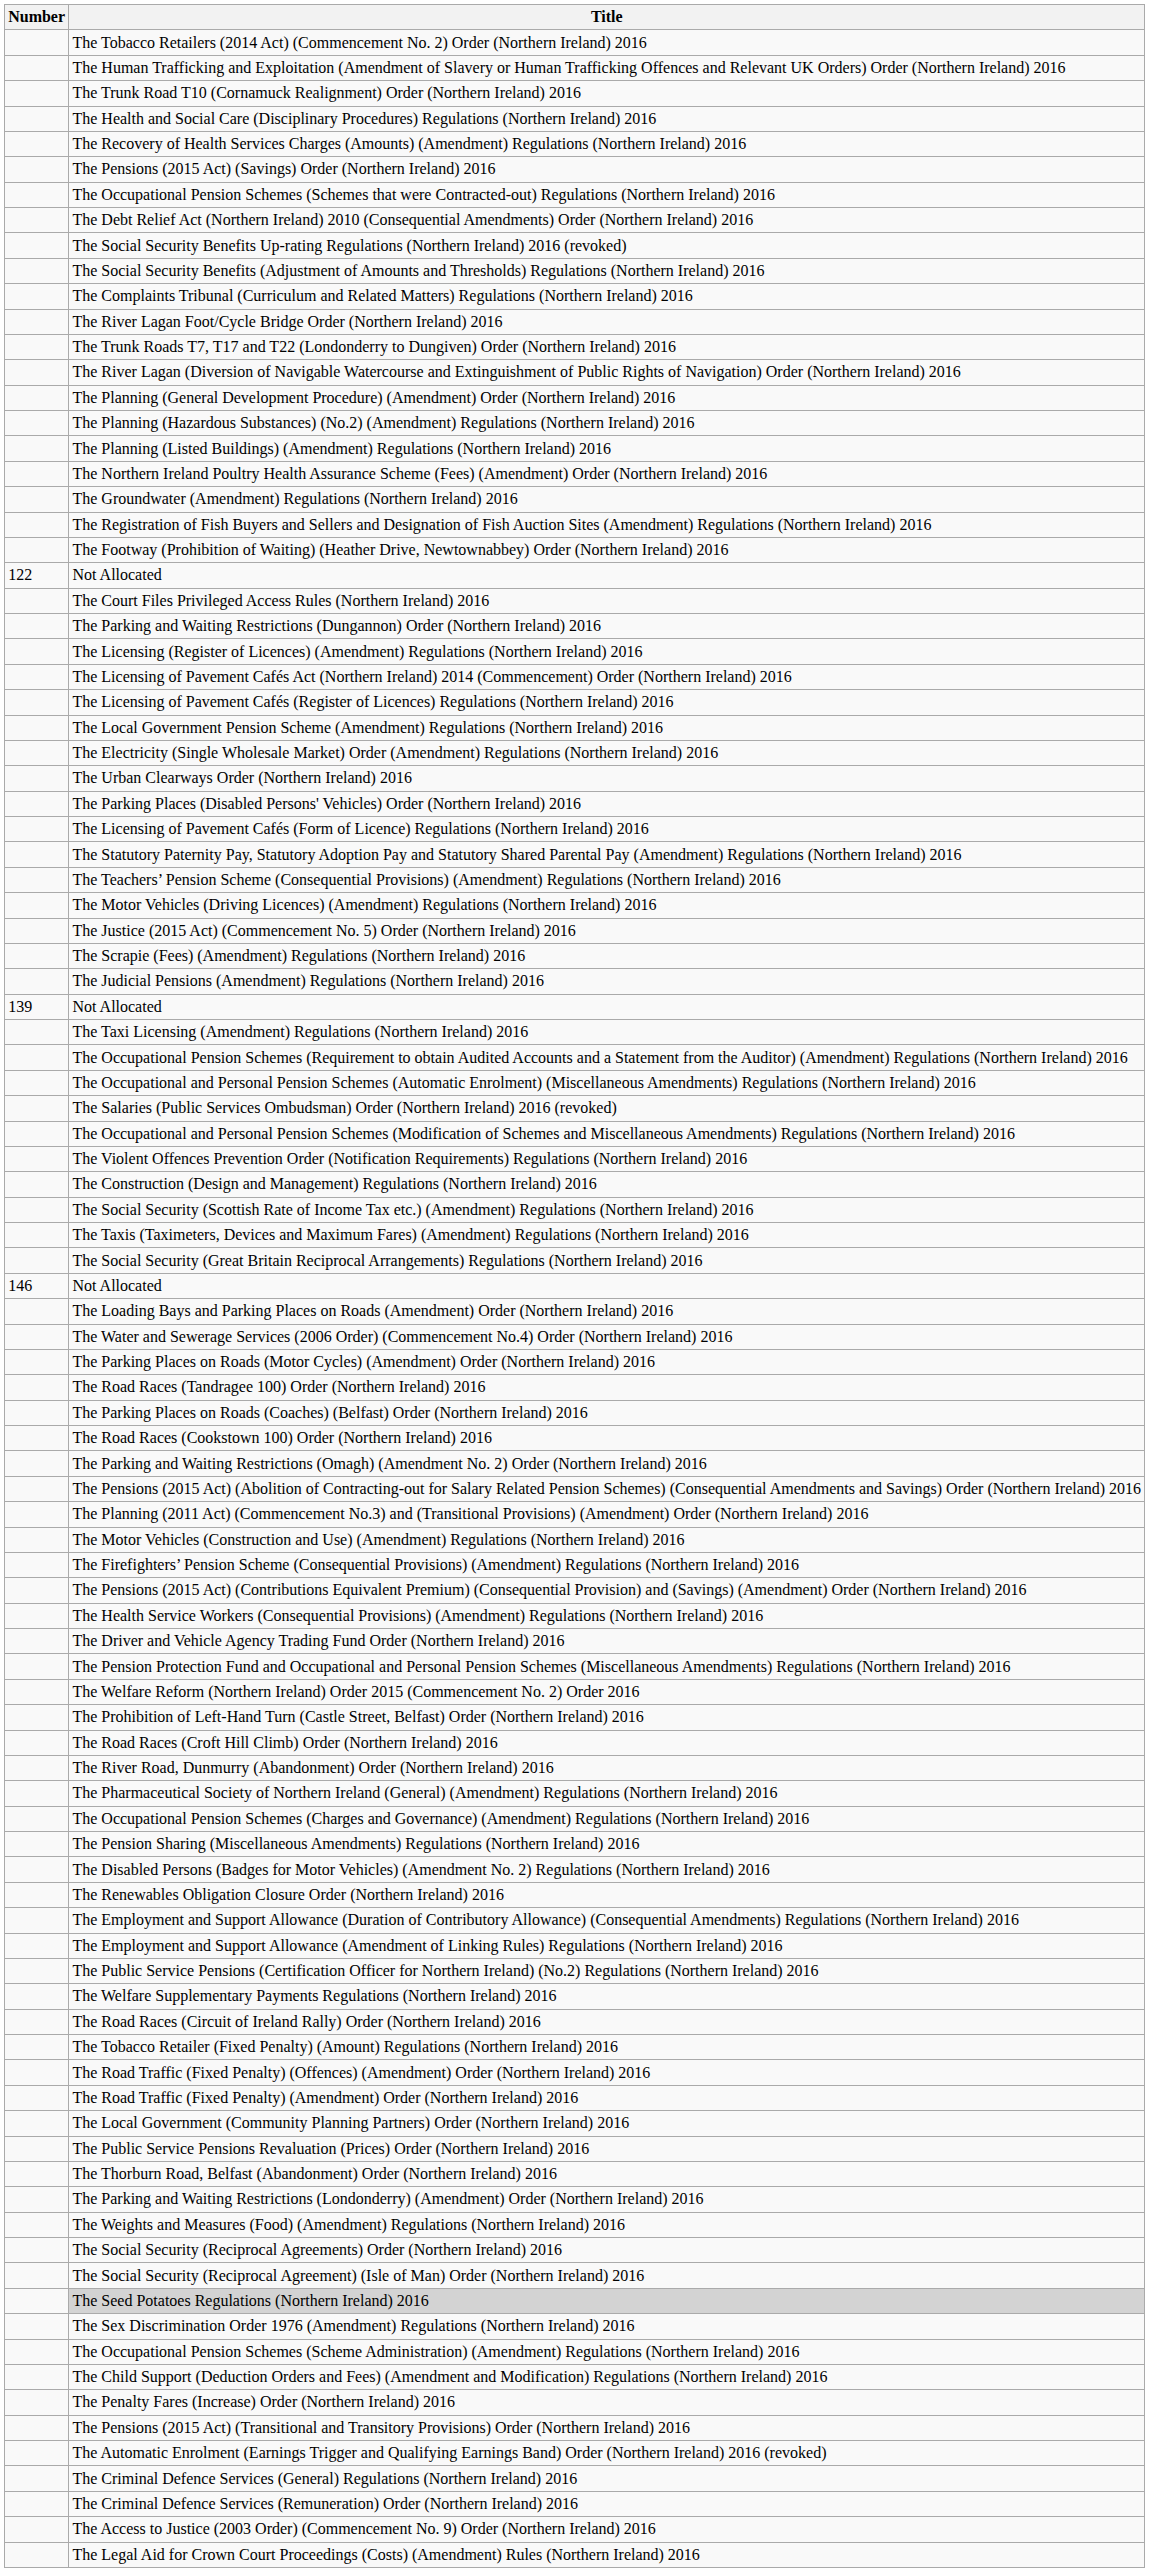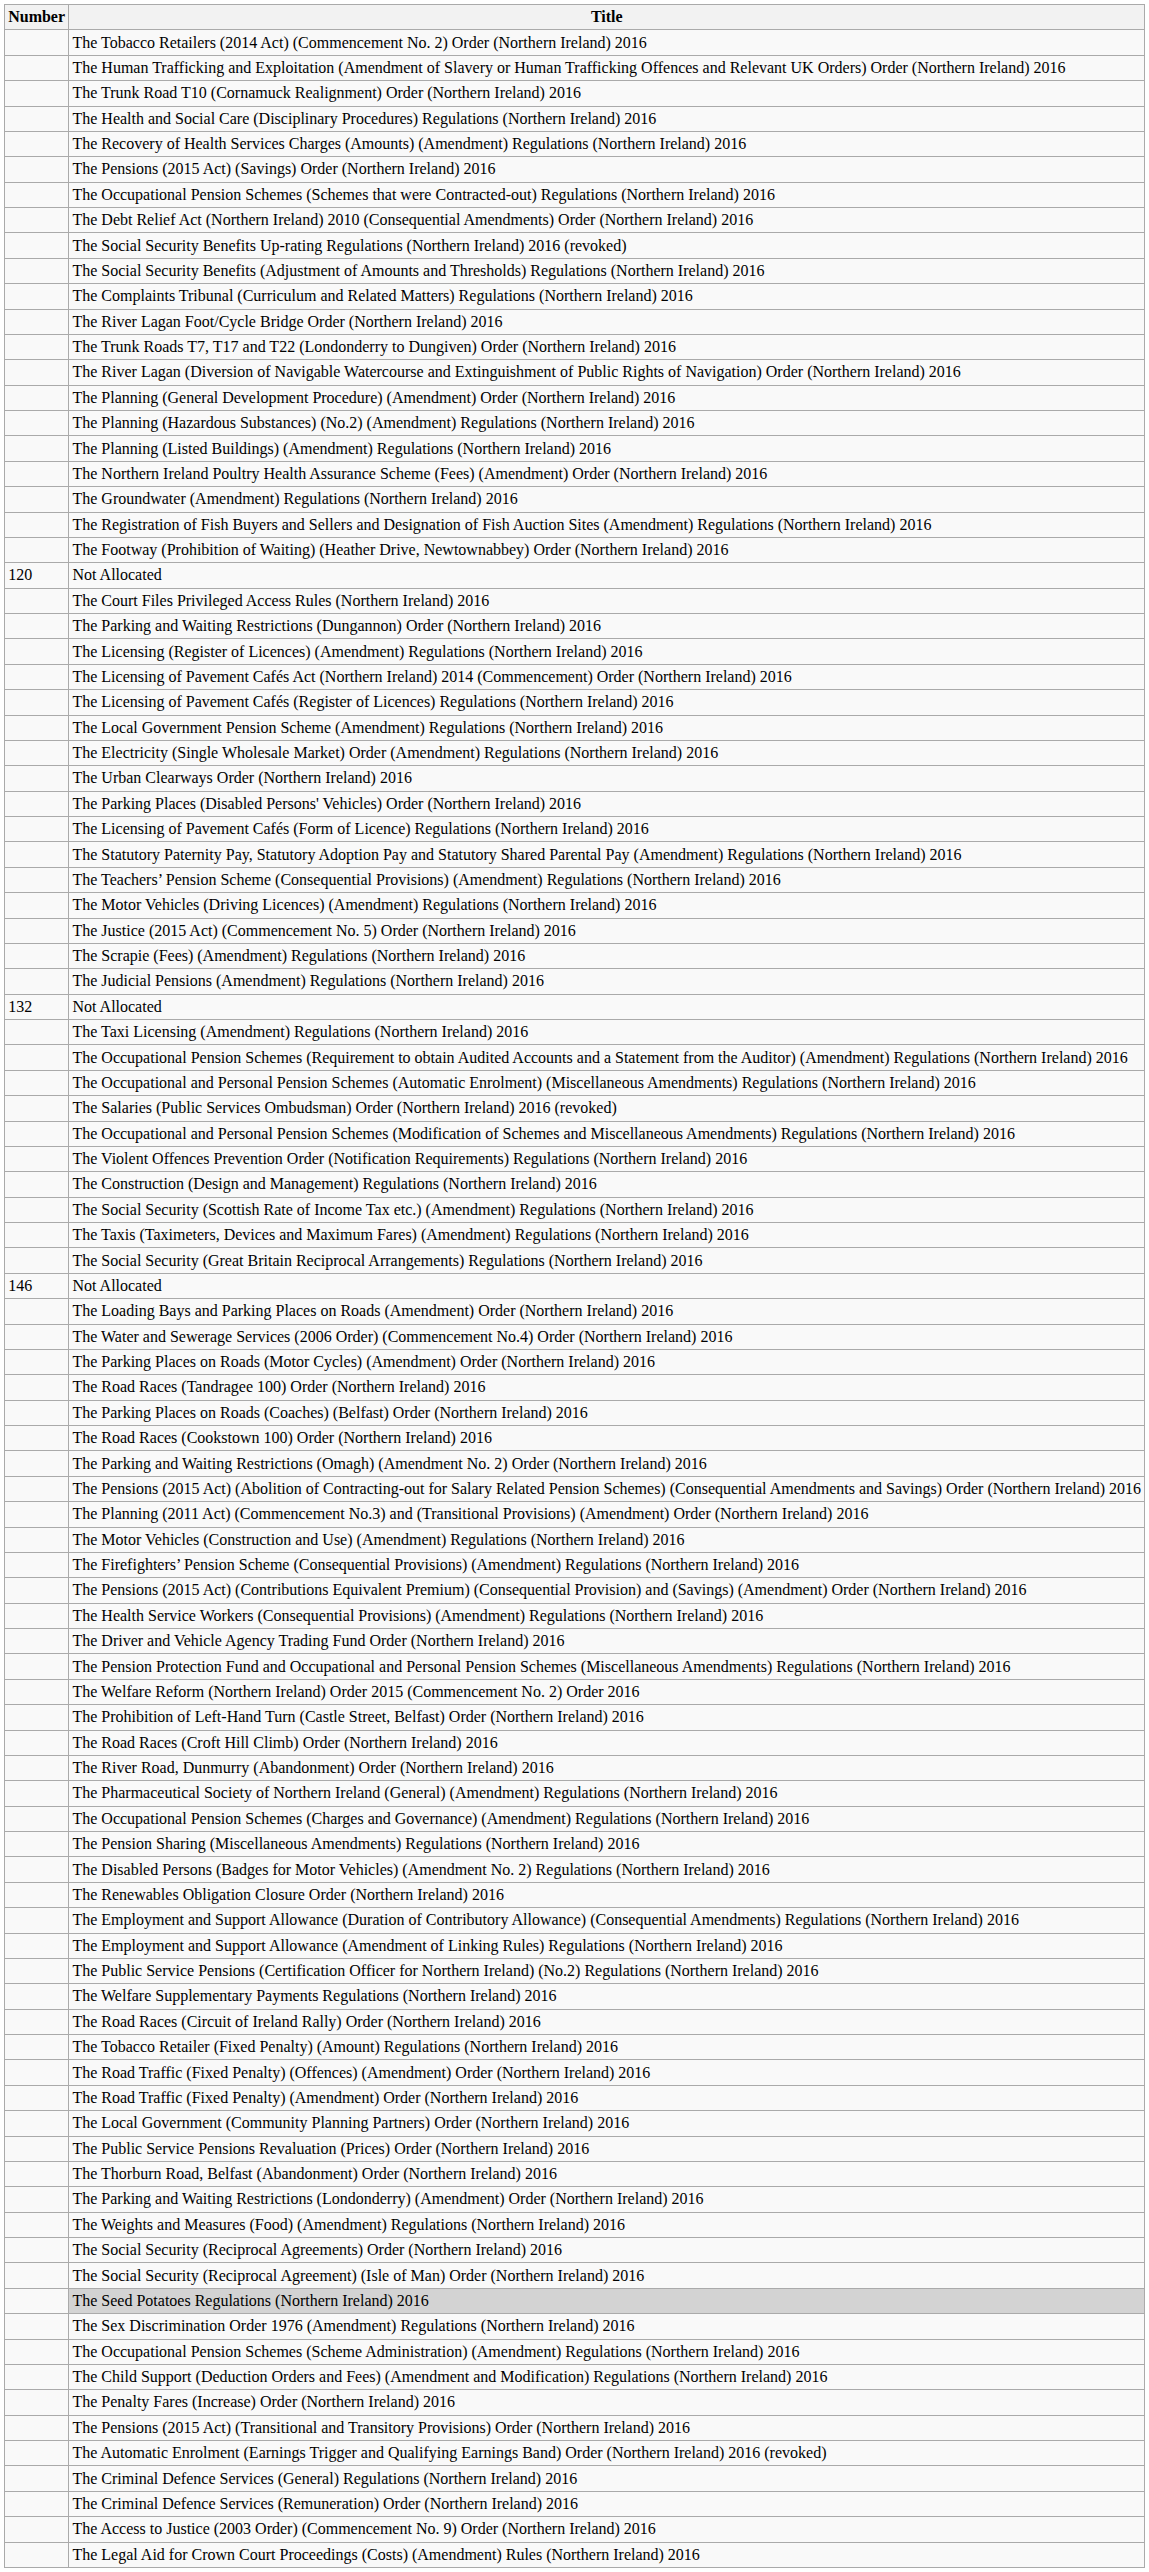row 23 | Number: 122 -> 120
row 40 | Number: 139 -> 132
